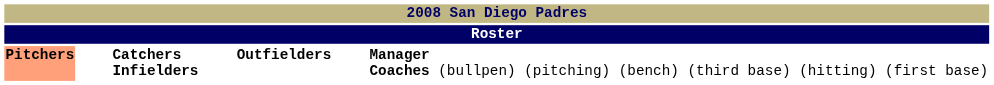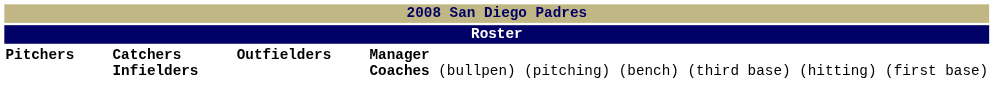Pitchers | column 1: lightsalmon background -> no background
